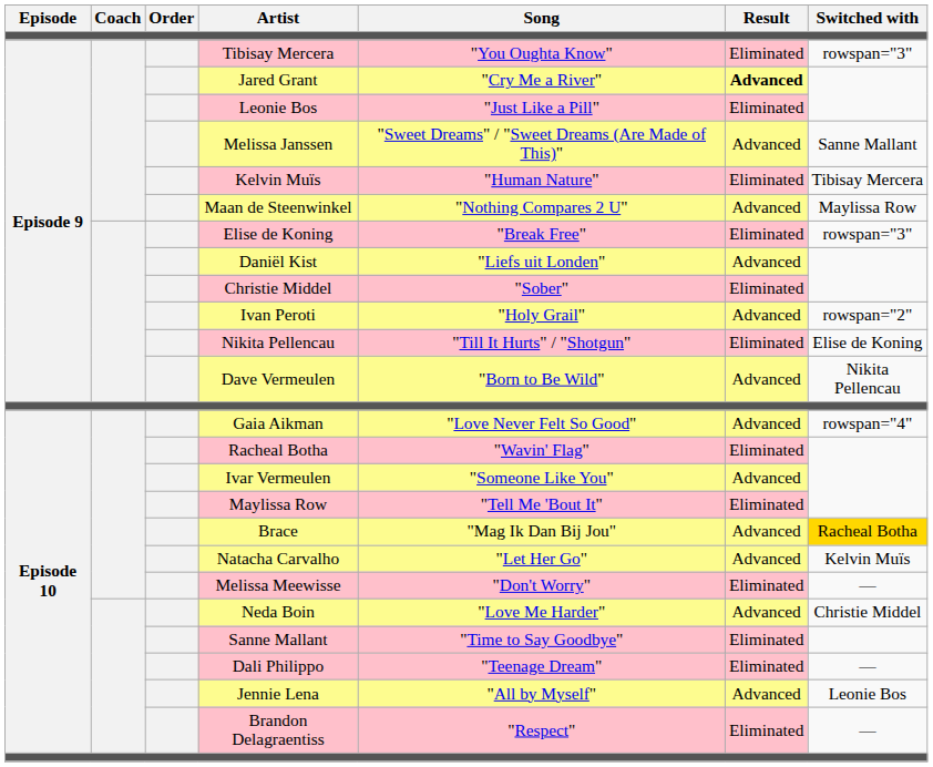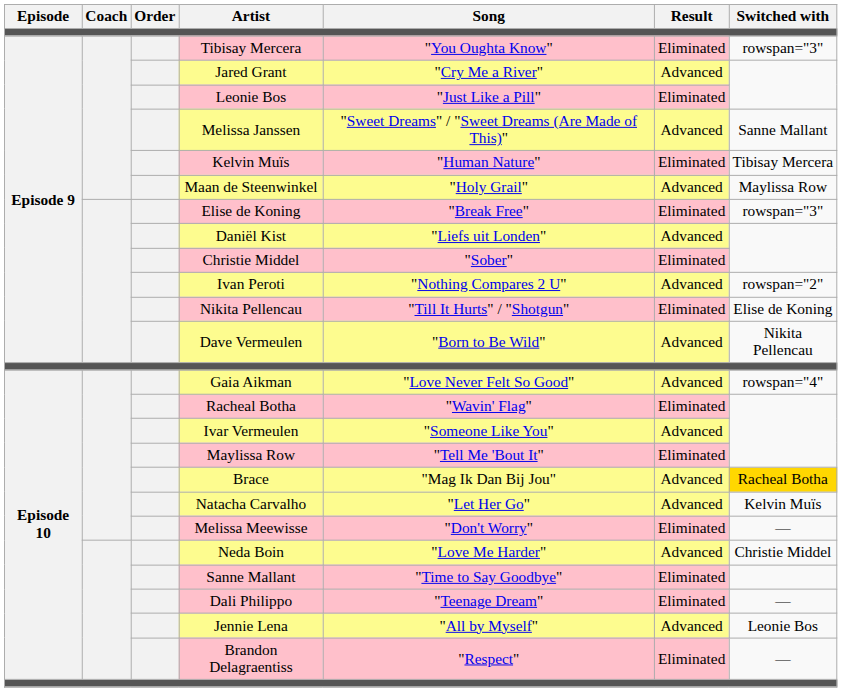Jared Grant | Result: bold -> normal
Maan de Steenwinkel | Song: "Nothing Compares 2 U" -> "Holy Grail"
Ivan Peroti | Song: "Holy Grail" -> "Nothing Compares 2 U"
